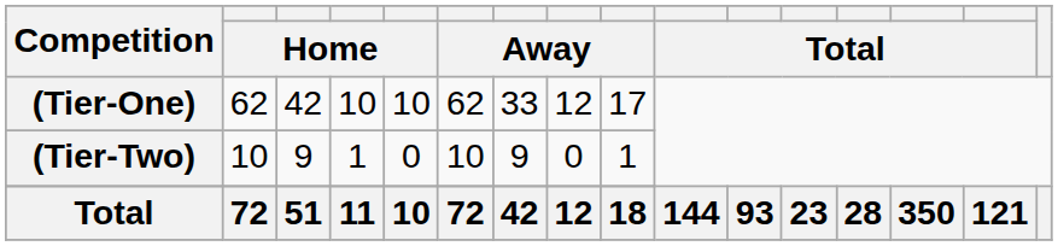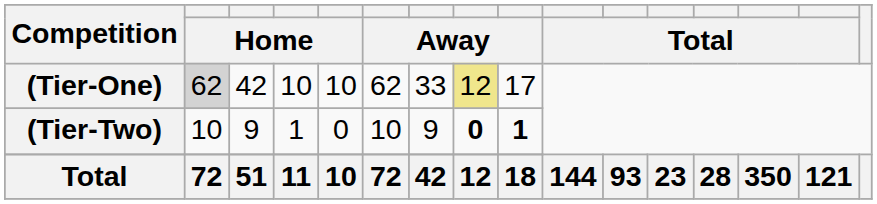(Tier-One) | column 2: no background -> lightgrey background
(Tier-One) | column 8: no background -> khaki background
(Tier-Two) | column 8: normal -> bold
(Tier-Two) | column 9: normal -> bold
